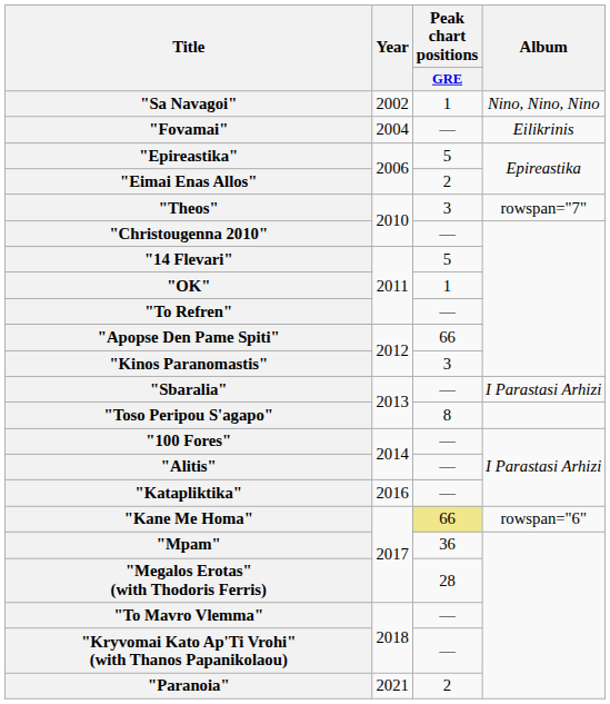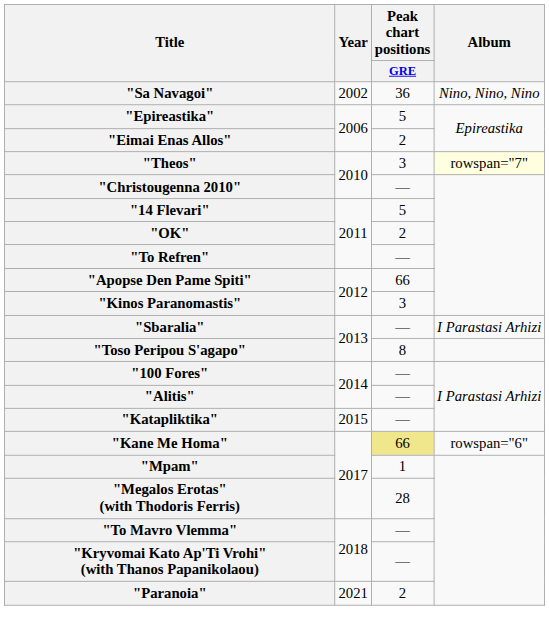"Sa Navagoi" | Peak chart positions / GRE: 1 -> 36
- row: "Fovamai" | 2004 | — | Eilikrinis
"Theos" | Album: no background -> lightyellow background
"OK" | Peak chart positions / GRE: 1 -> 2
"Katapliktika" | Year: 2016 -> 2015
"Mpam" | Peak chart positions / GRE: 36 -> 1
